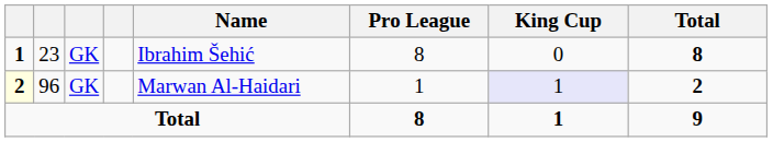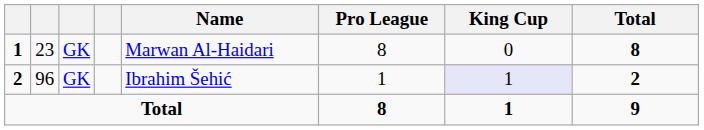row 2 | Name: Ibrahim Šehić -> Marwan Al-Haidari
row 3 | column 1: lightyellow background -> no background
row 3 | Name: Marwan Al-Haidari -> Ibrahim Šehić
